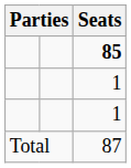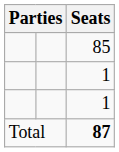85 | Seats: bold -> normal
87 | Seats: normal -> bold
